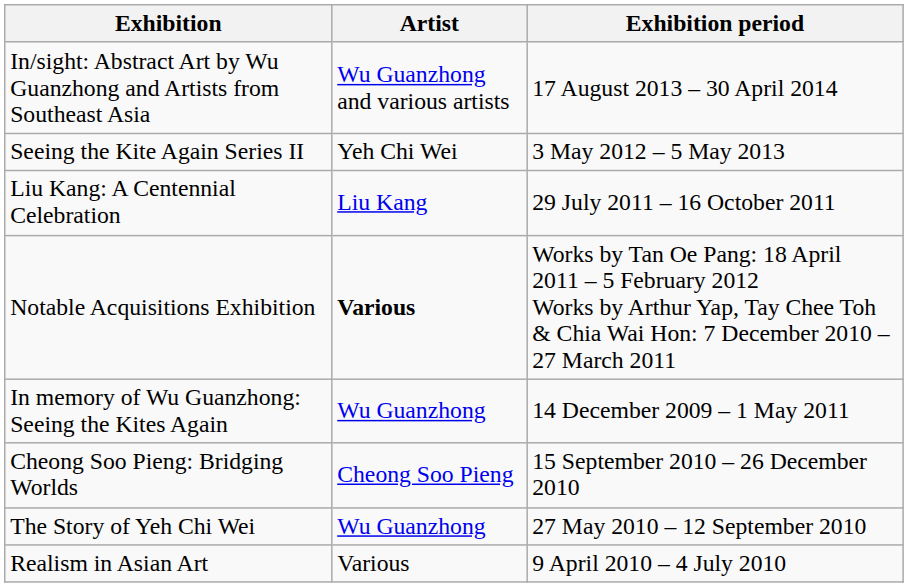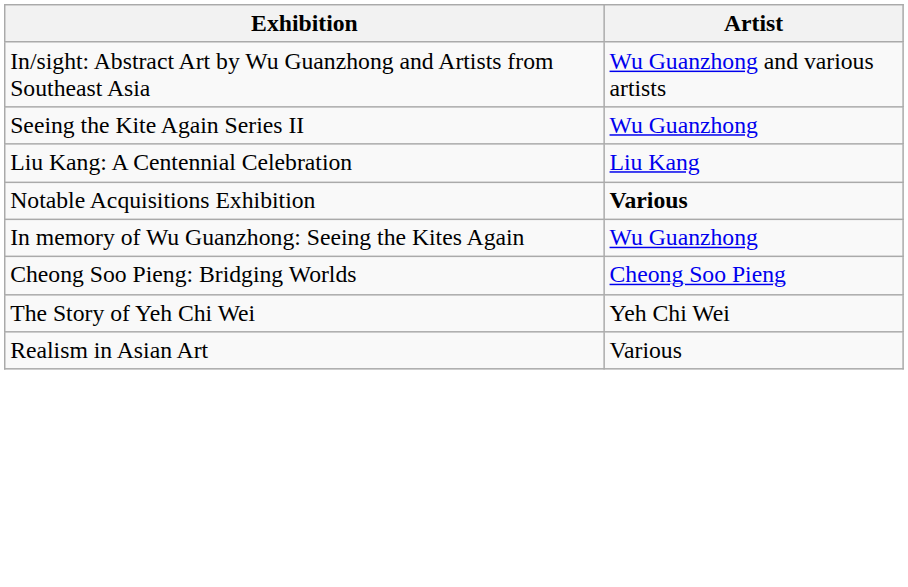- column: Exhibition period | 17 August 2013 – 30 April 2014 | 3 May 2012 – 5 May 2013 | 29 July 2011 – 16 October 2011 | Works by Tan Oe Pang: 18 April 2011 – 5 February 2012 Works by Arthur Yap, Tay Chee Toh & Chia Wai Hon: 7 December 2010 – 27 March 2011 | 14 December 2009 – 1 May 2011 | 15 September 2010 – 26 December 2010 | 27 May 2010 – 12 September 2010 | 9 April 2010 – 4 July 2010
Seeing the Kite Again Series II | Artist: Yeh Chi Wei -> Wu Guanzhong
The Story of Yeh Chi Wei | Artist: Wu Guanzhong -> Yeh Chi Wei
